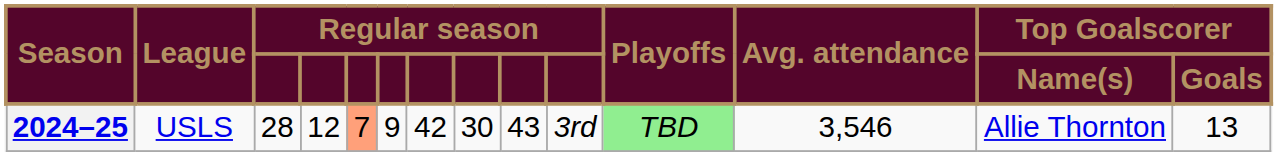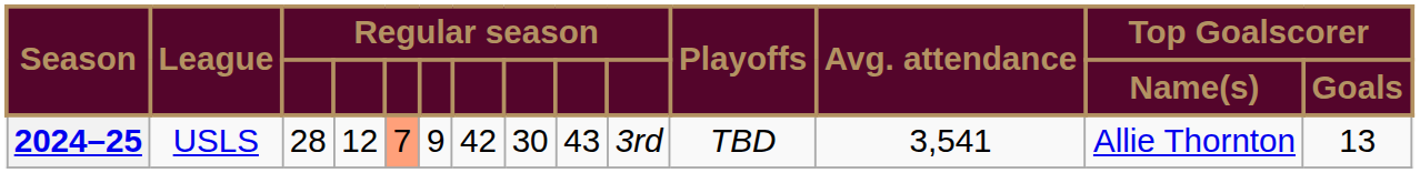2024–25 | Playoffs: lightgreen background -> no background
2024–25 | Avg. attendance: 3,546 -> 3,541
